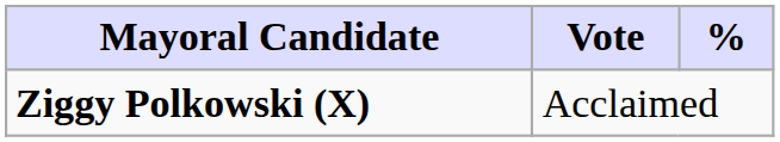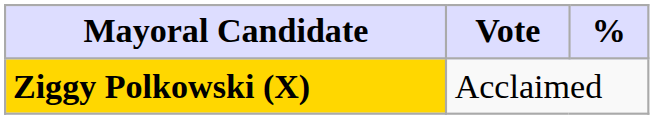Ziggy Polkowski (X) | Mayoral Candidate: no background -> gold background
